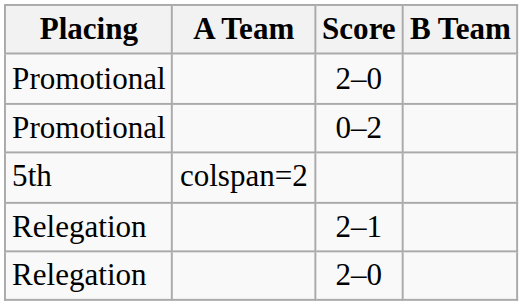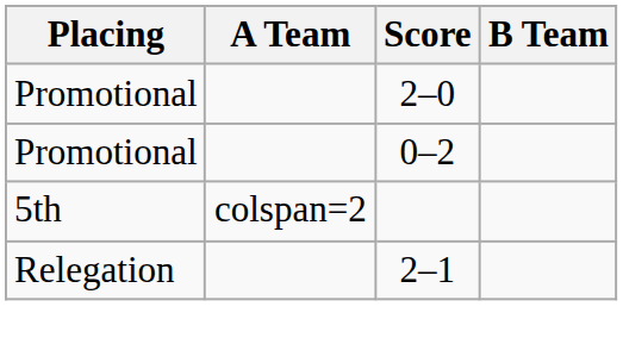- row: Relegation | 2–0
